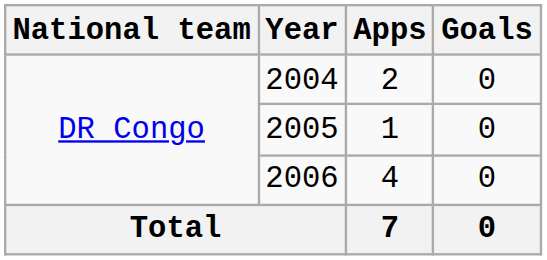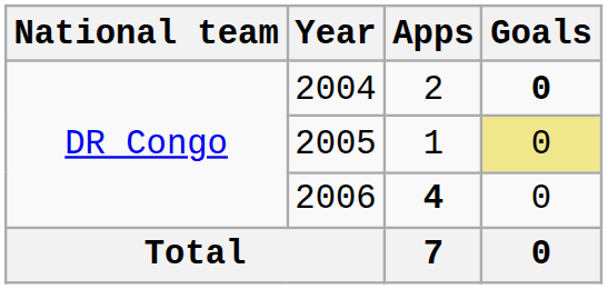2004 | Goals: normal -> bold
2005 | Goals: no background -> khaki background
2006 | Apps: normal -> bold
